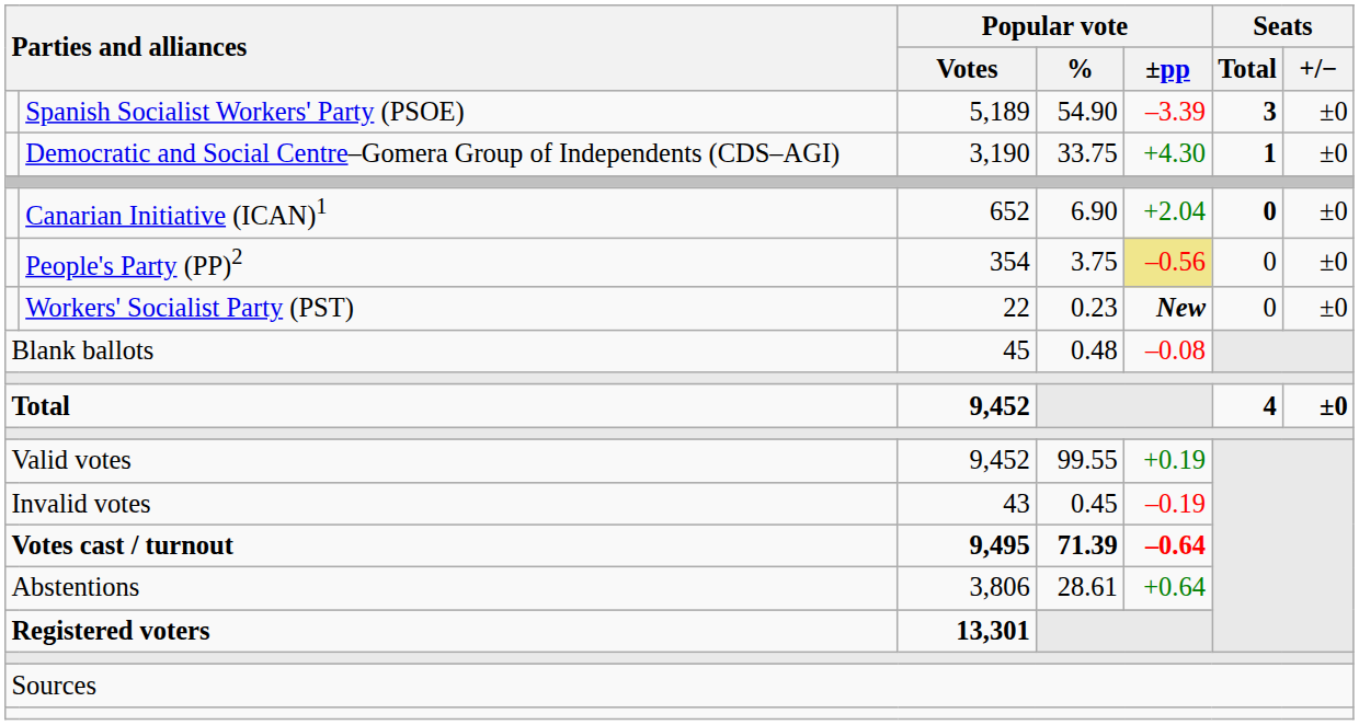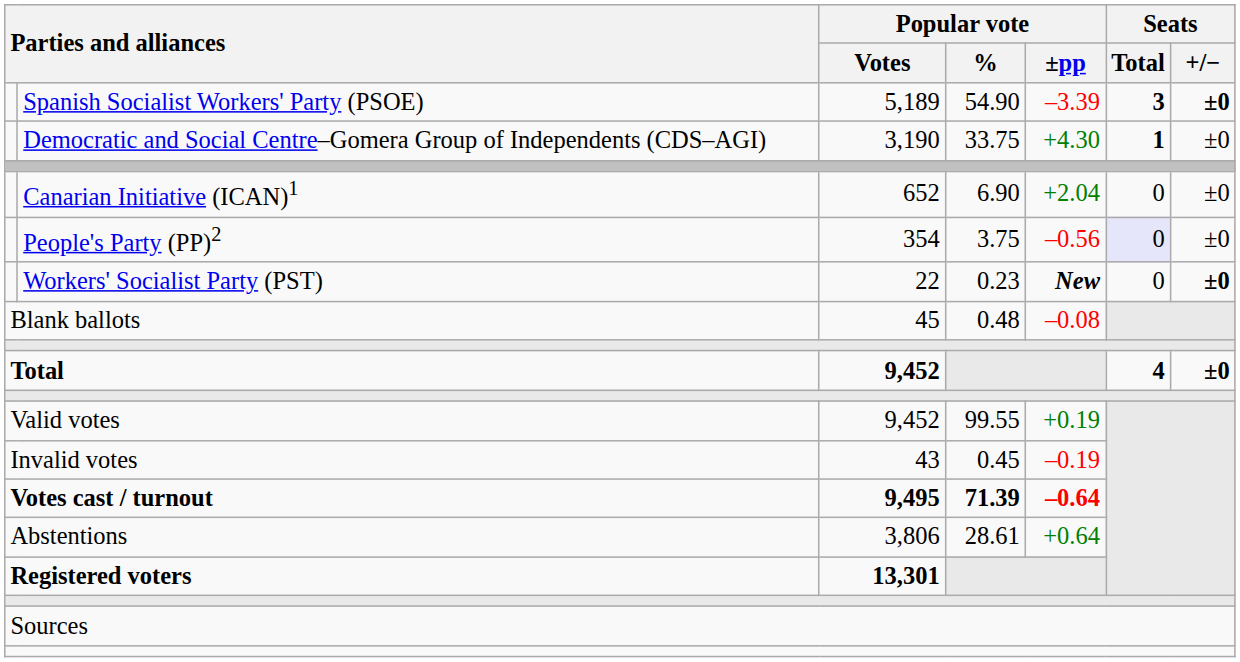Spanish Socialist Workers' Party (PSOE) | Seats / +/−: normal -> bold
Canarian Initiative (ICAN)1 | Seats / Total: bold -> normal
People's Party (PP)2 | Popular vote / ±pp: khaki background -> no background
People's Party (PP)2 | Seats / Total: no background -> lavender background
Workers' Socialist Party (PST) | Seats / +/−: normal -> bold
